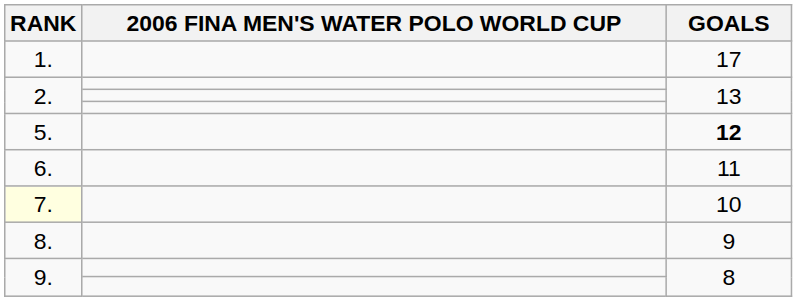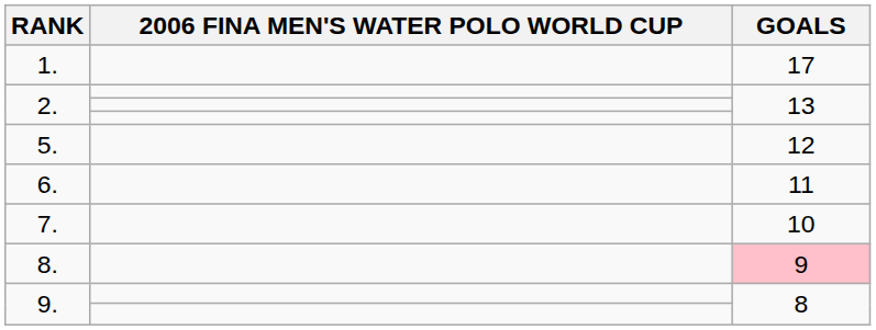5. | GOALS: bold -> normal
7. | RANK: lightyellow background -> no background
8. | GOALS: no background -> pink background
